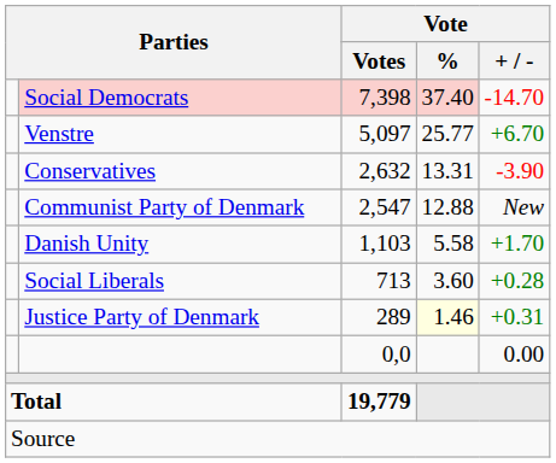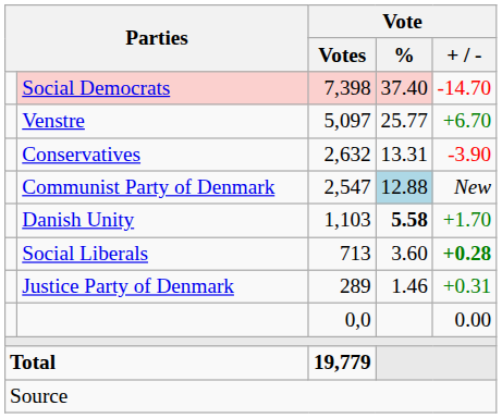Communist Party of Denmark | Vote / %: no background -> lightblue background
Danish Unity | Vote / %: normal -> bold
Social Liberals | Vote / + / -: normal -> bold
Justice Party of Denmark | Vote / %: lightyellow background -> no background
